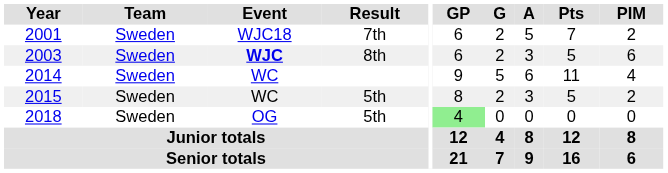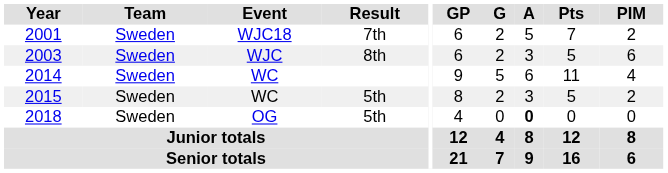2003 | Event: bold -> normal
2018 | GP: lightgreen background -> no background
2018 | A: normal -> bold
